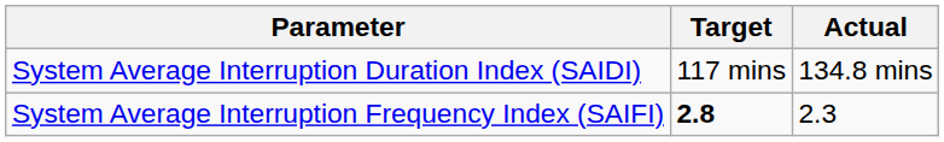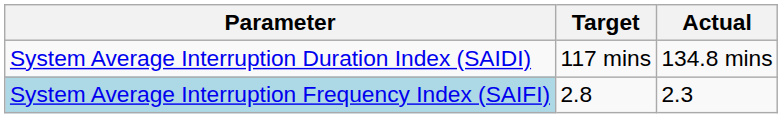row 3 | Parameter: no background -> lightblue background
row 3 | Target: bold -> normal
